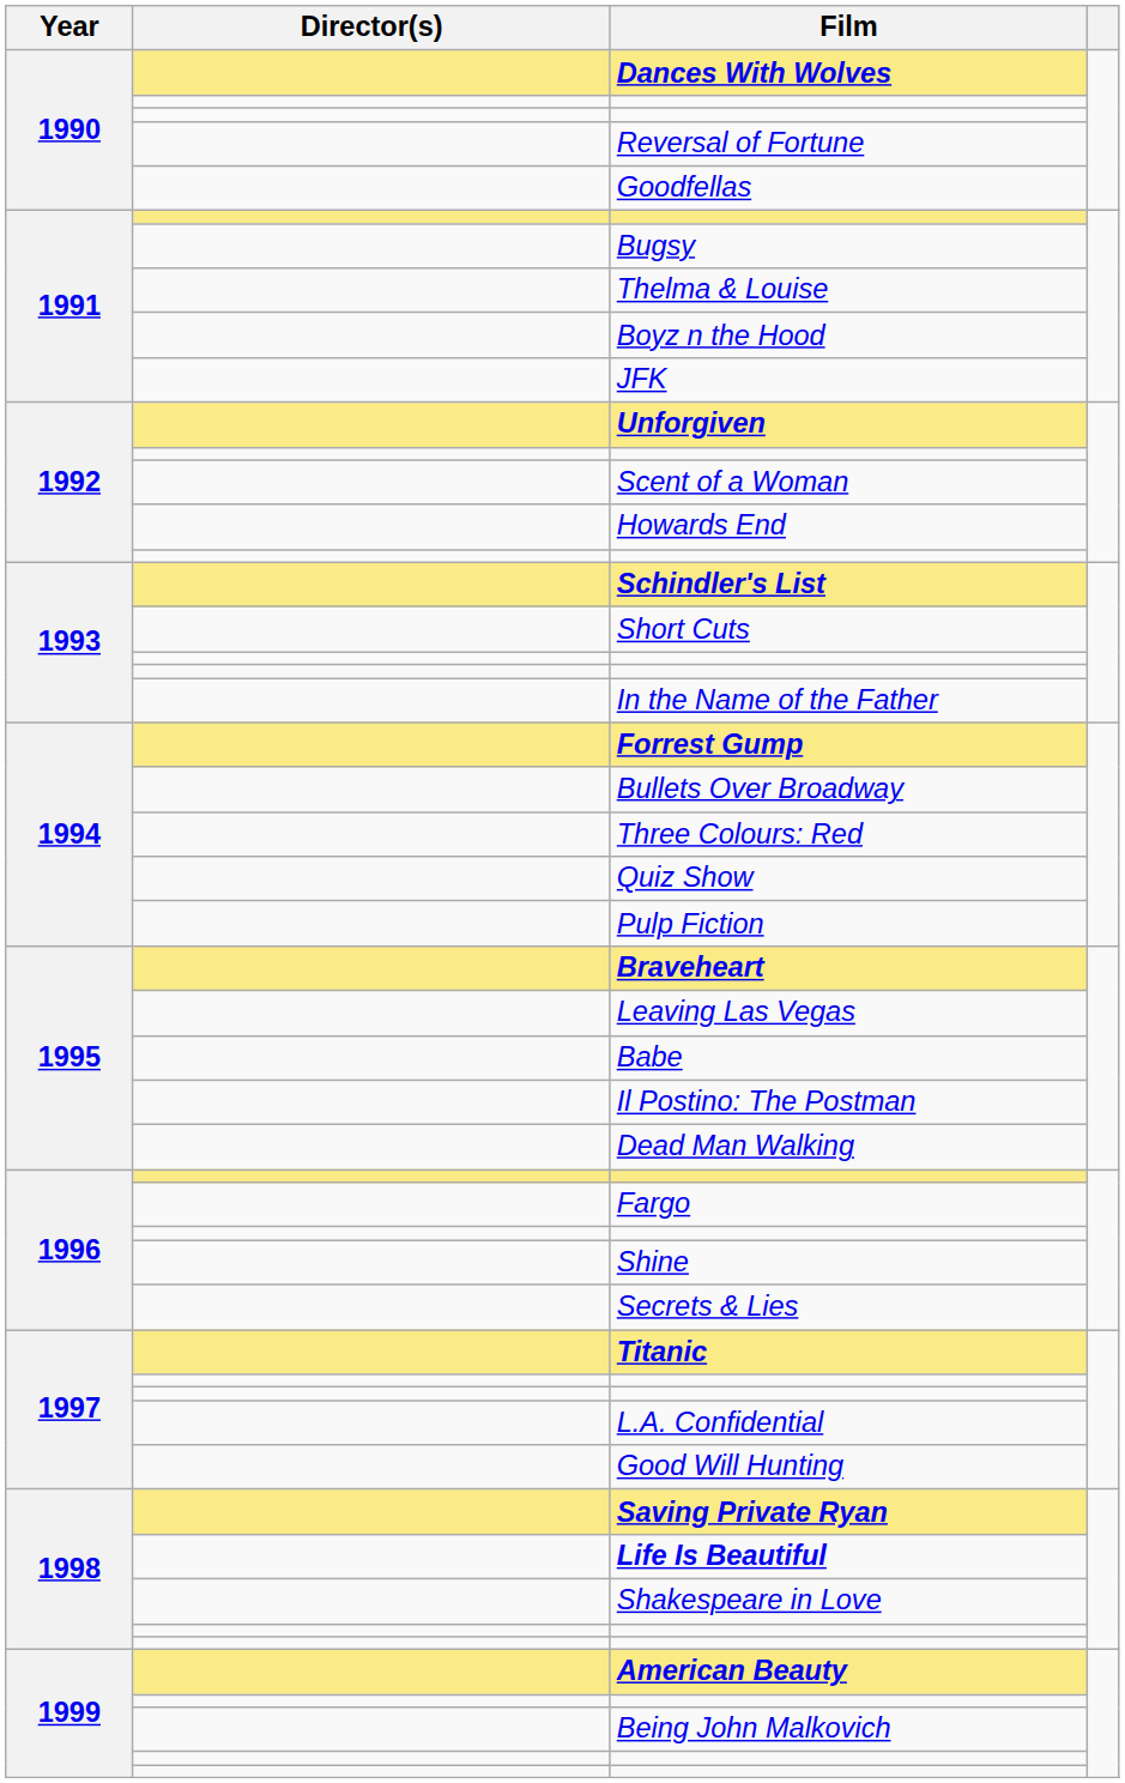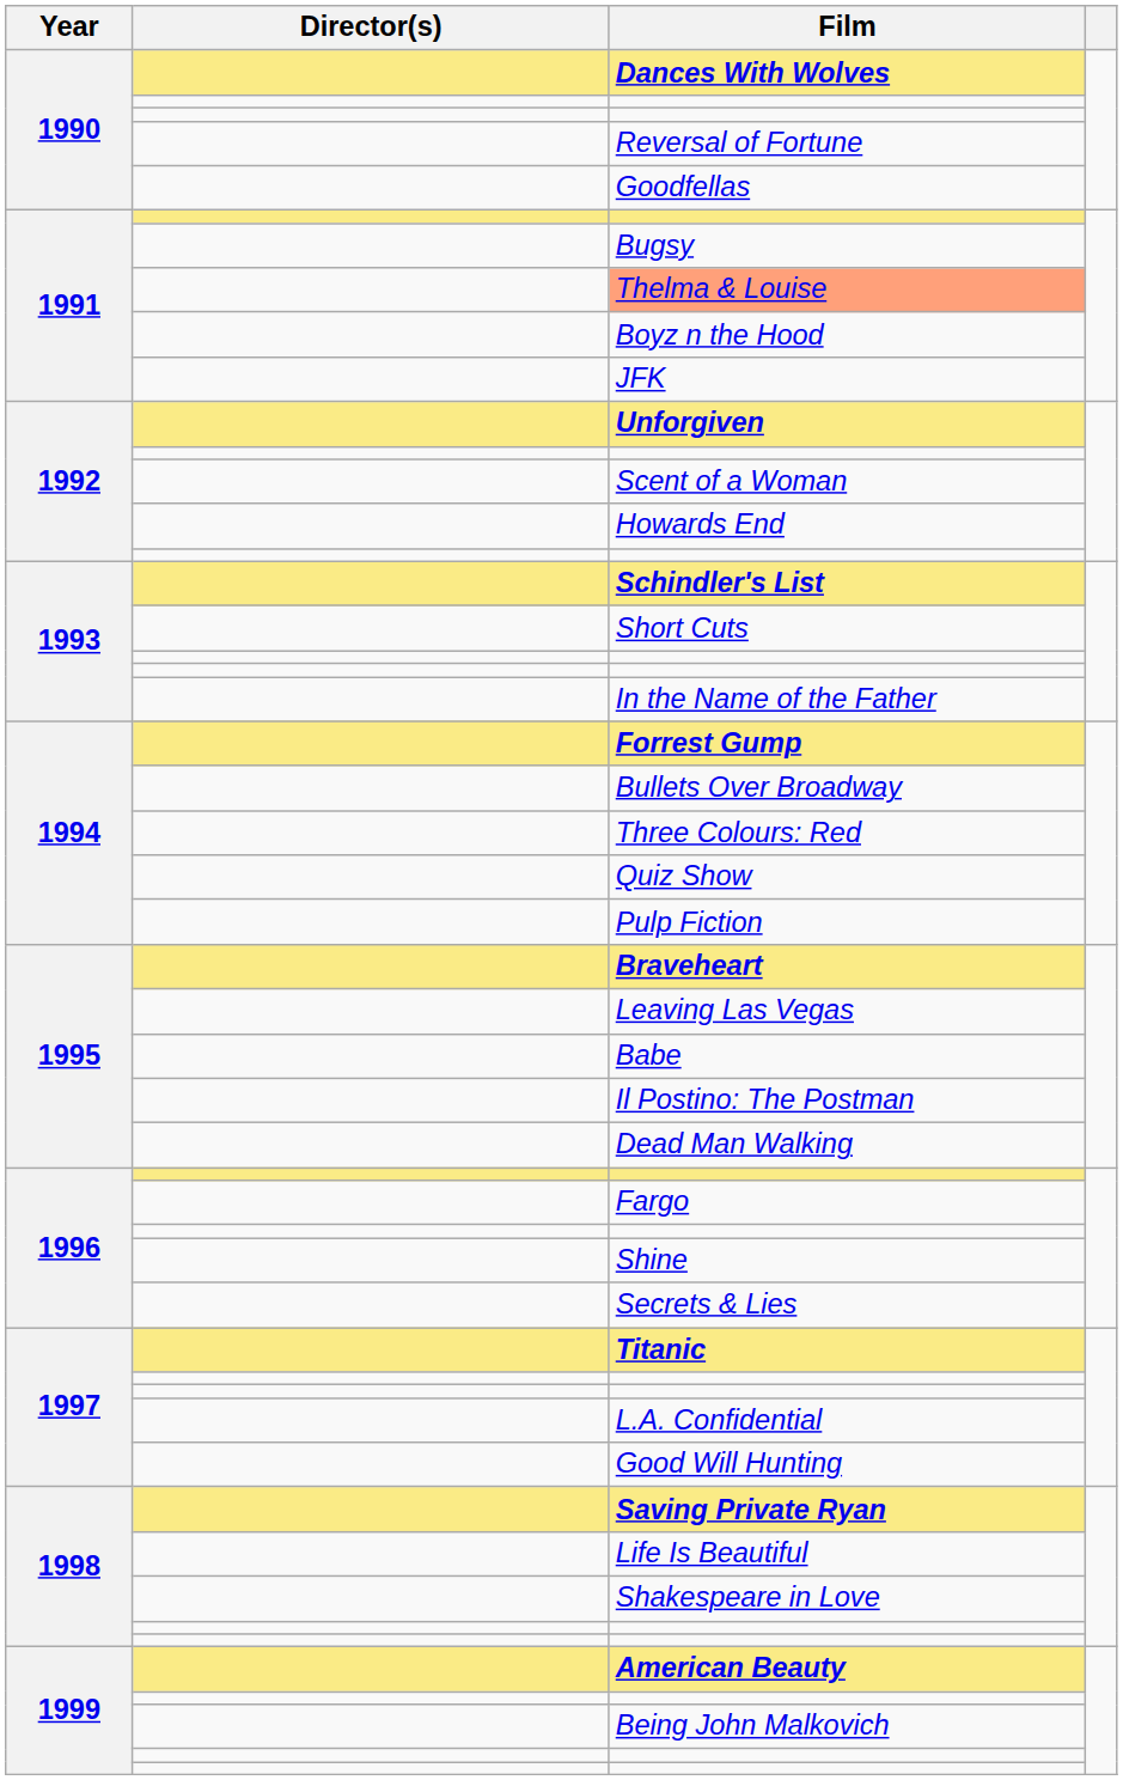Thelma & Louise | Film: no background -> lightsalmon background
Life Is Beautiful | Film: bold -> normal
